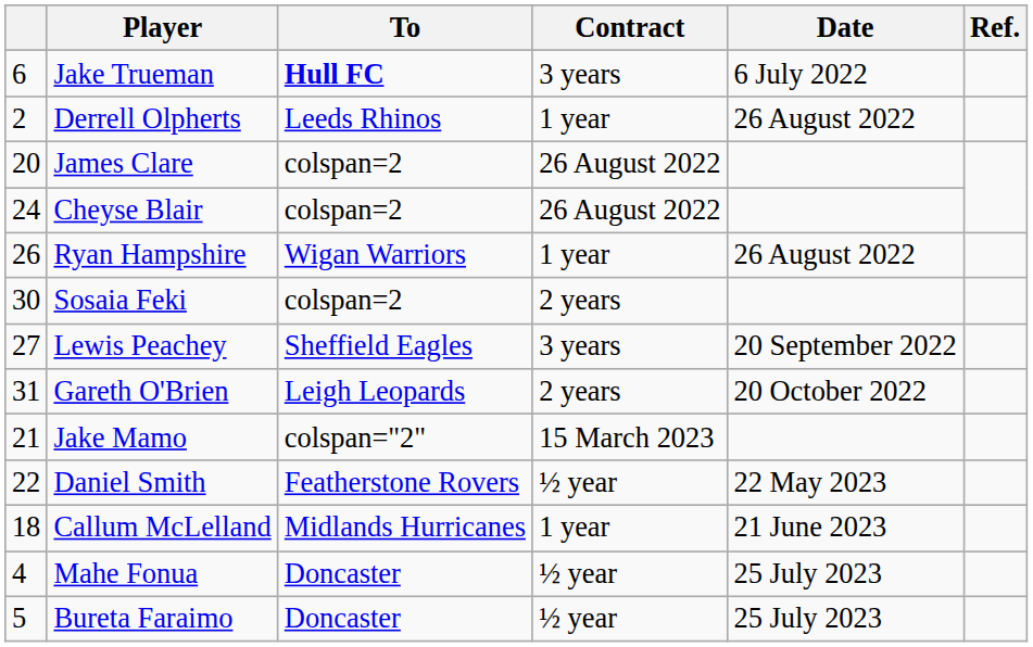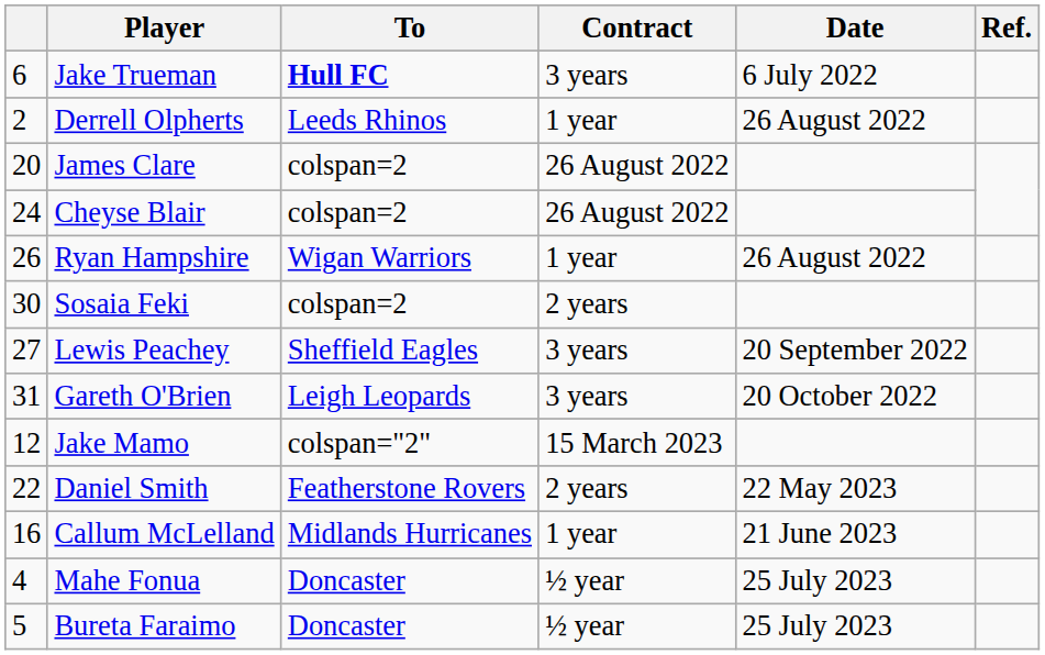Gareth O'Brien | Contract: 2 years -> 3 years
Jake Mamo | column 1: 21 -> 12
Daniel Smith | Contract: ½ year -> 2 years
Callum McLelland | column 1: 18 -> 16
